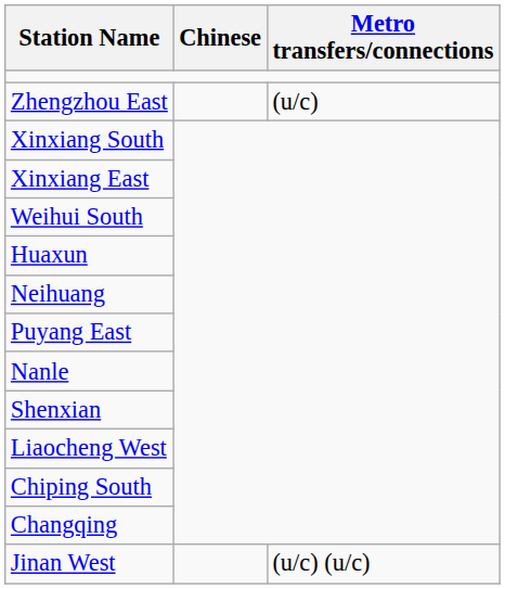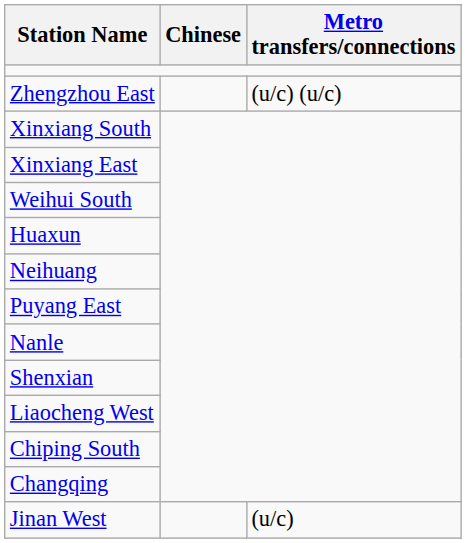Zhengzhou East | Metro transfers/connections: (u/c) -> (u/c) (u/c)
Jinan West | Metro transfers/connections: (u/c) (u/c) -> (u/c)
